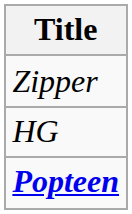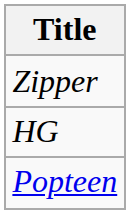row 4 | column 1: bold -> normal
